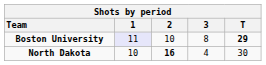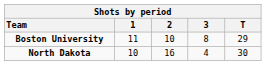Boston University | 1: lavender background -> no background
Boston University | T: bold -> normal
North Dakota | 2: bold -> normal
